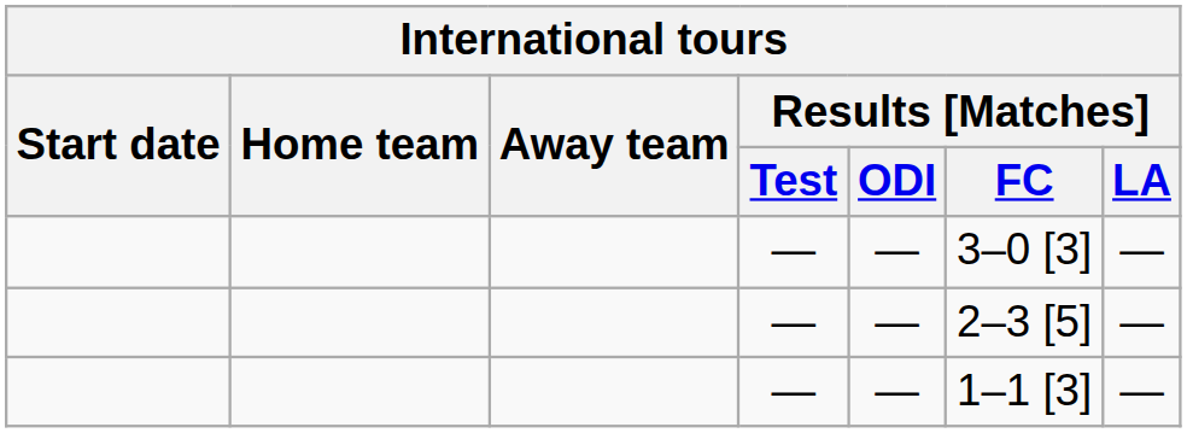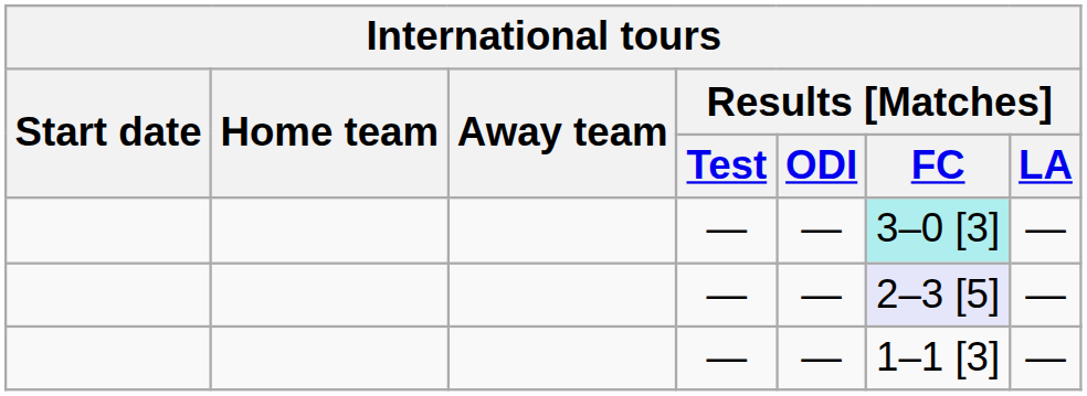row 4 | Results [Matches] / FC: no background -> paleturquoise background
row 5 | Results [Matches] / FC: no background -> lavender background
